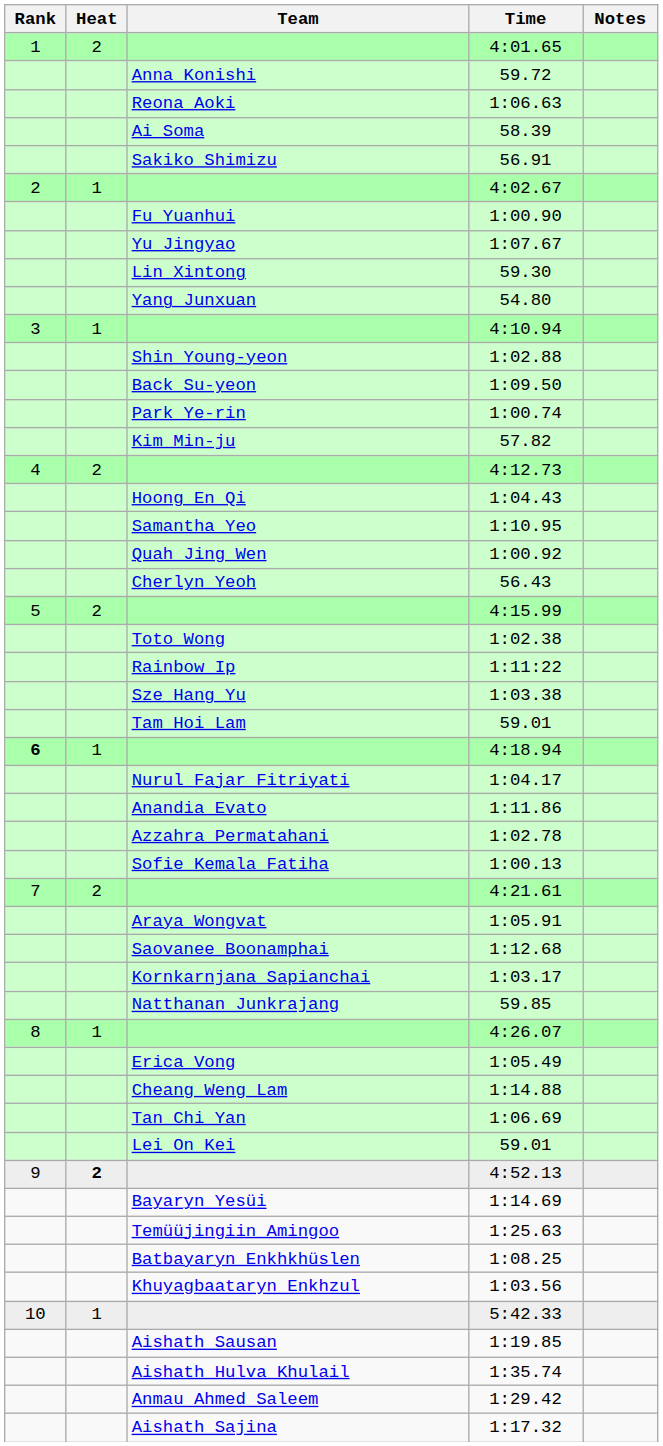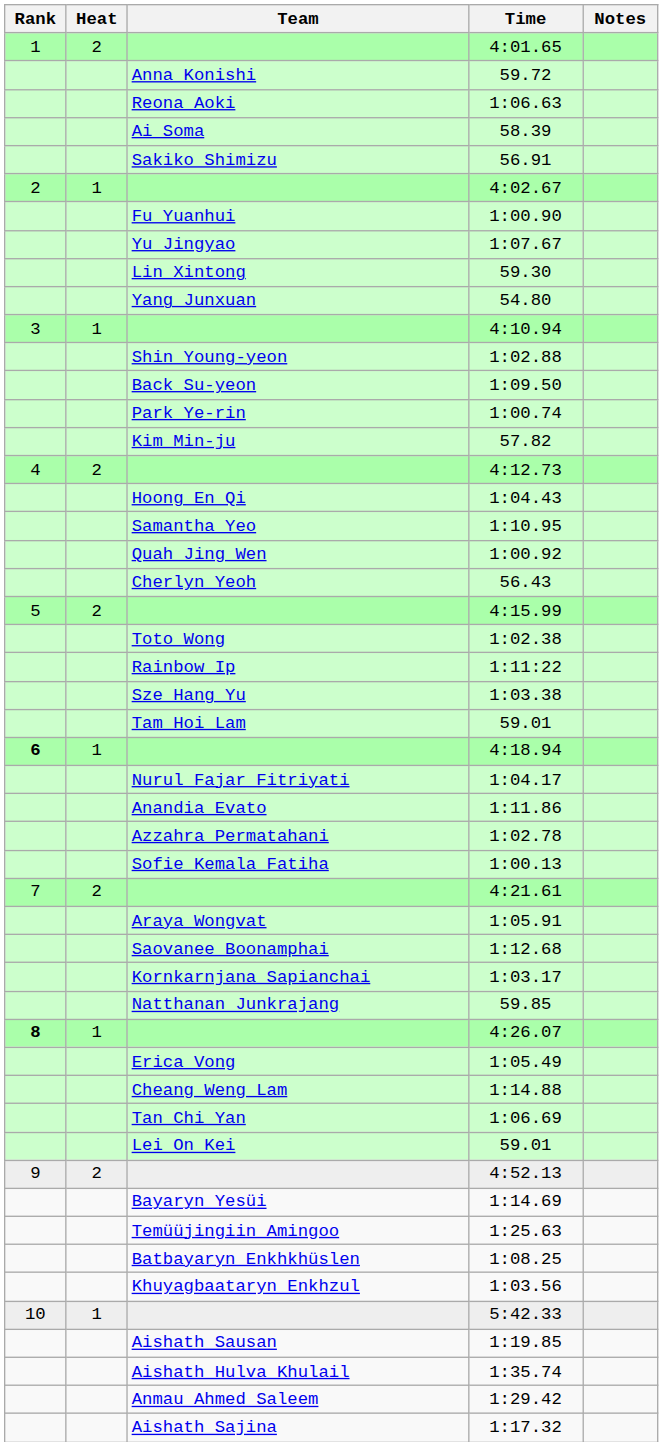4:26.07 | Rank: normal -> bold
4:52.13 | Heat: bold -> normal
